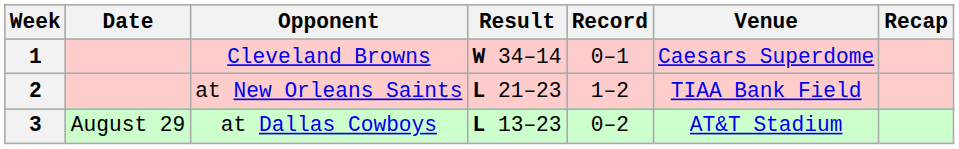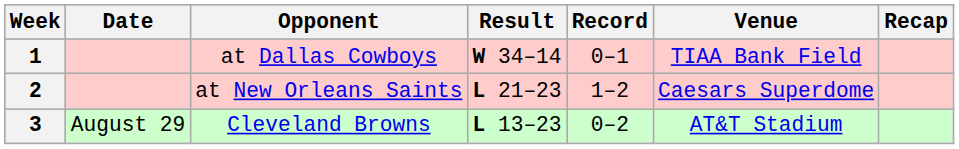1 | Opponent: Cleveland Browns -> at Dallas Cowboys
1 | Venue: Caesars Superdome -> TIAA Bank Field
2 | Venue: TIAA Bank Field -> Caesars Superdome
3 | Opponent: at Dallas Cowboys -> Cleveland Browns
